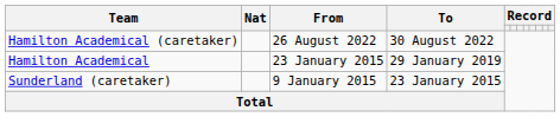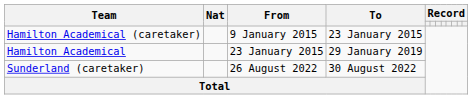Hamilton Academical (caretaker) | From: 26 August 2022 -> 9 January 2015
Hamilton Academical (caretaker) | To: 30 August 2022 -> 23 January 2015
Sunderland (caretaker) | From: 9 January 2015 -> 26 August 2022
Sunderland (caretaker) | To: 23 January 2015 -> 30 August 2022
